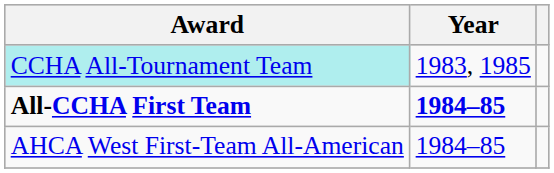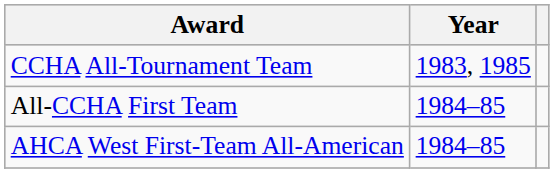row 2 | Award: paleturquoise background -> no background
row 3 | Award: bold -> normal
row 3 | Year: bold -> normal
